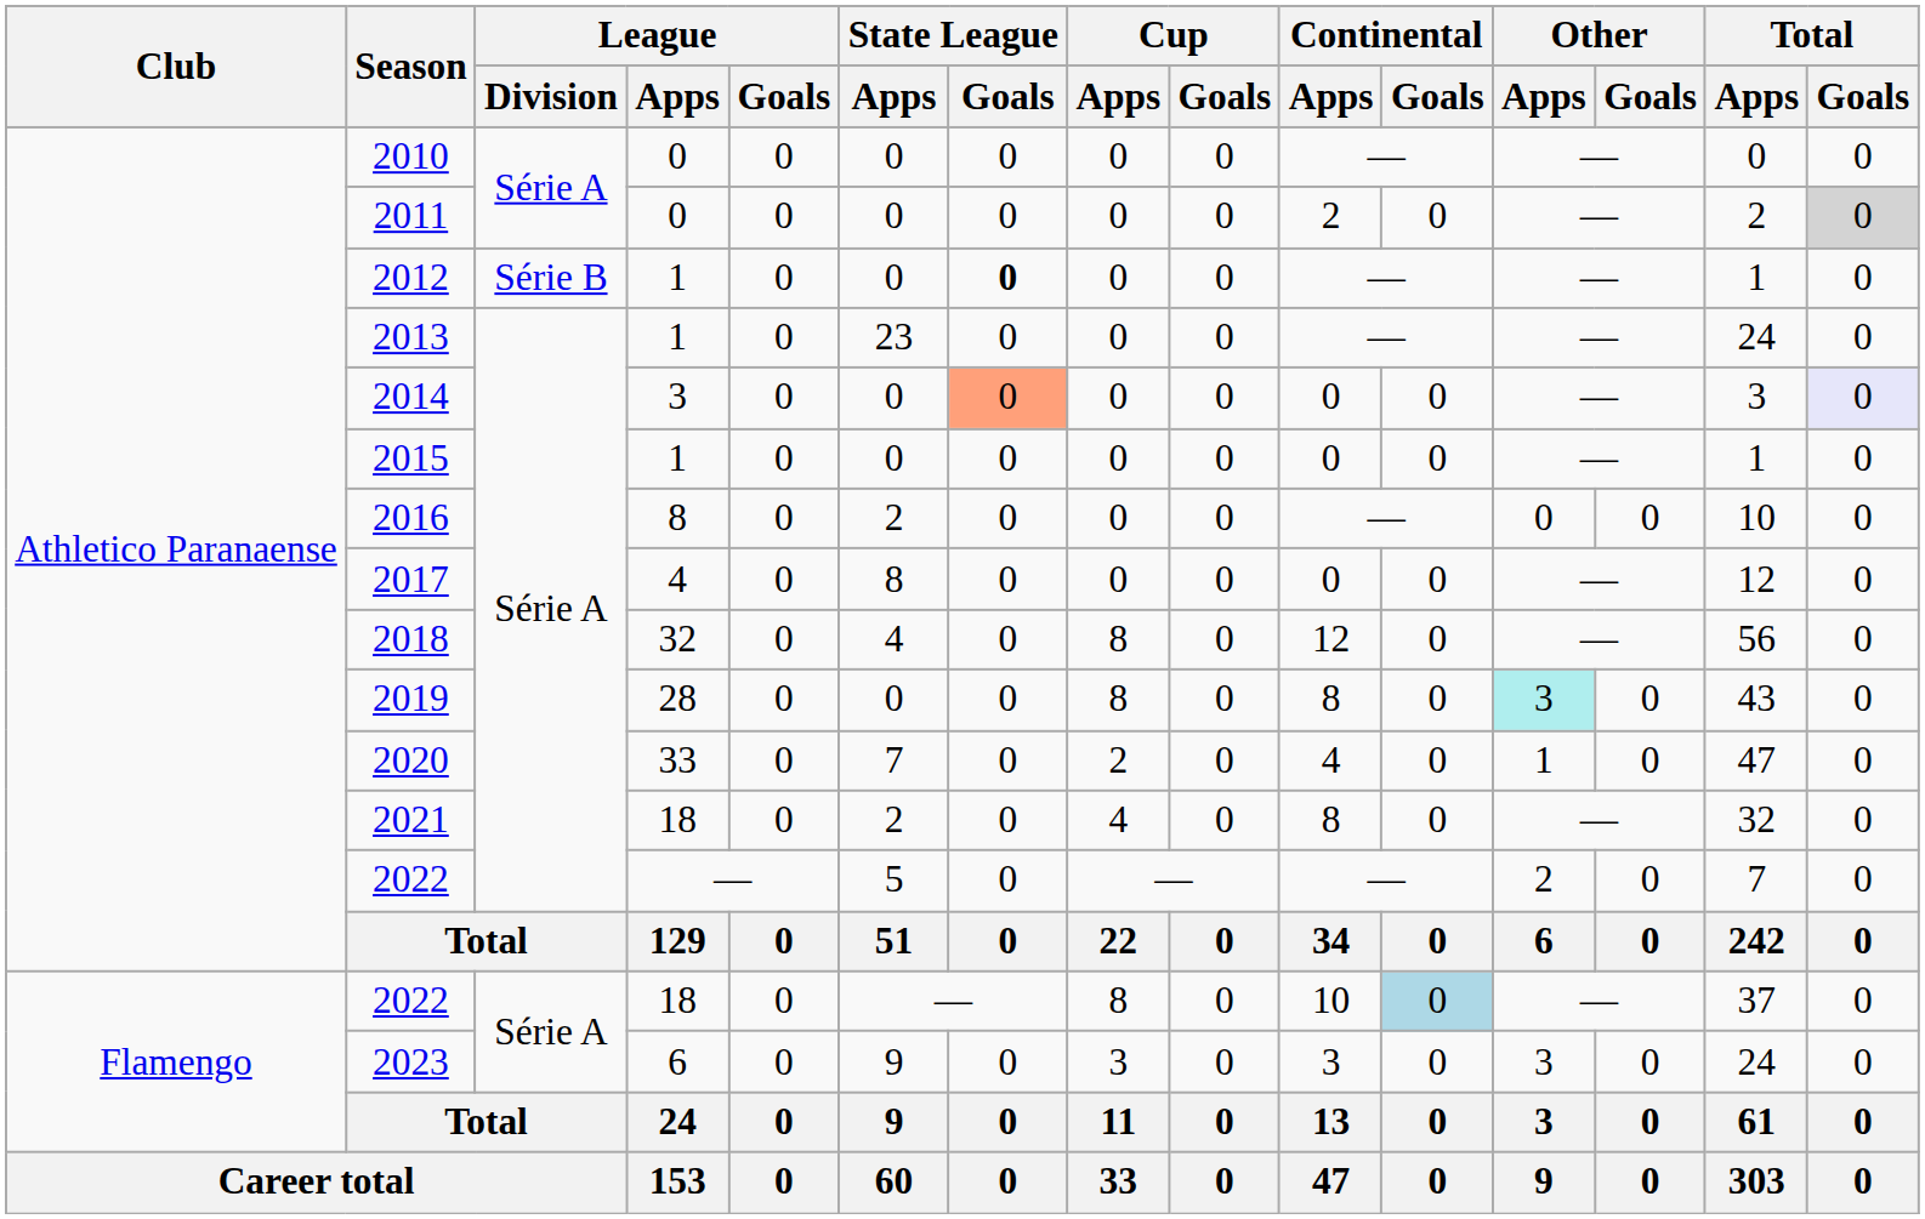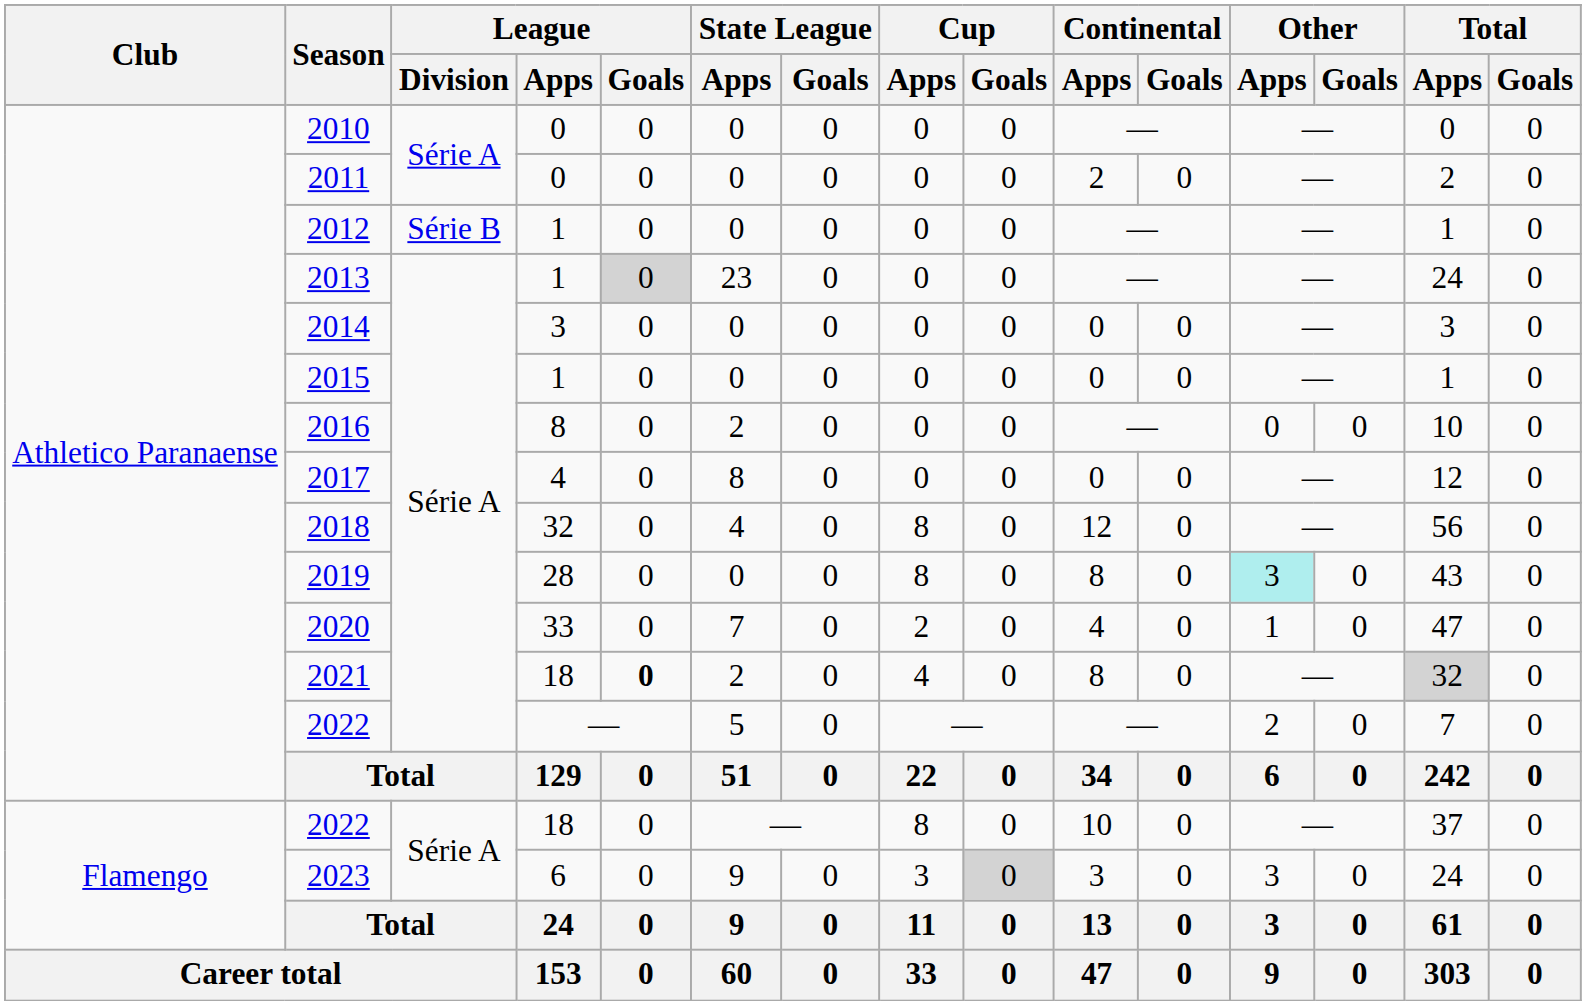2011 | Total / Goals: lightgrey background -> no background
2012 | State League / Goals: bold -> normal
2013 | League / Goals: no background -> lightgrey background
2014 | State League / Goals: lightsalmon background -> no background
2014 | Total / Goals: lavender background -> no background
2021 | League / Goals: normal -> bold
2021 | Total / Apps: no background -> lightgrey background
2022 / 18 | Continental / Goals: lightblue background -> no background
2023 | Cup / Goals: no background -> lightgrey background
